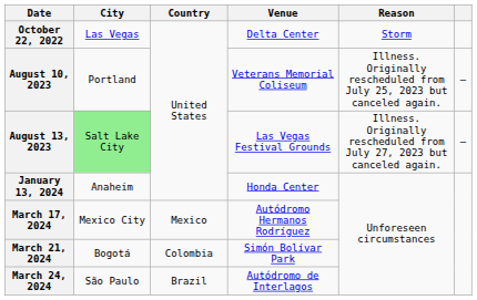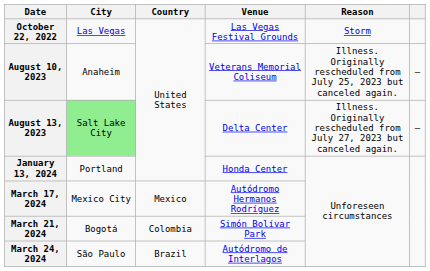October 22, 2022 | Venue: Delta Center -> Las Vegas Festival Grounds
August 10, 2023 | City: Portland -> Anaheim
August 13, 2023 | Venue: Las Vegas Festival Grounds -> Delta Center
January 13, 2024 | City: Anaheim -> Portland
